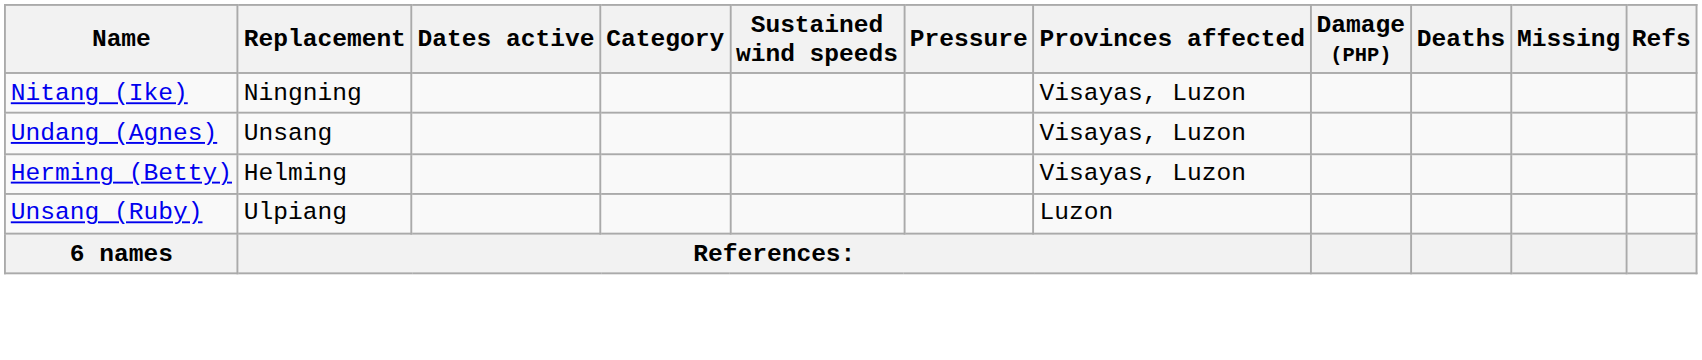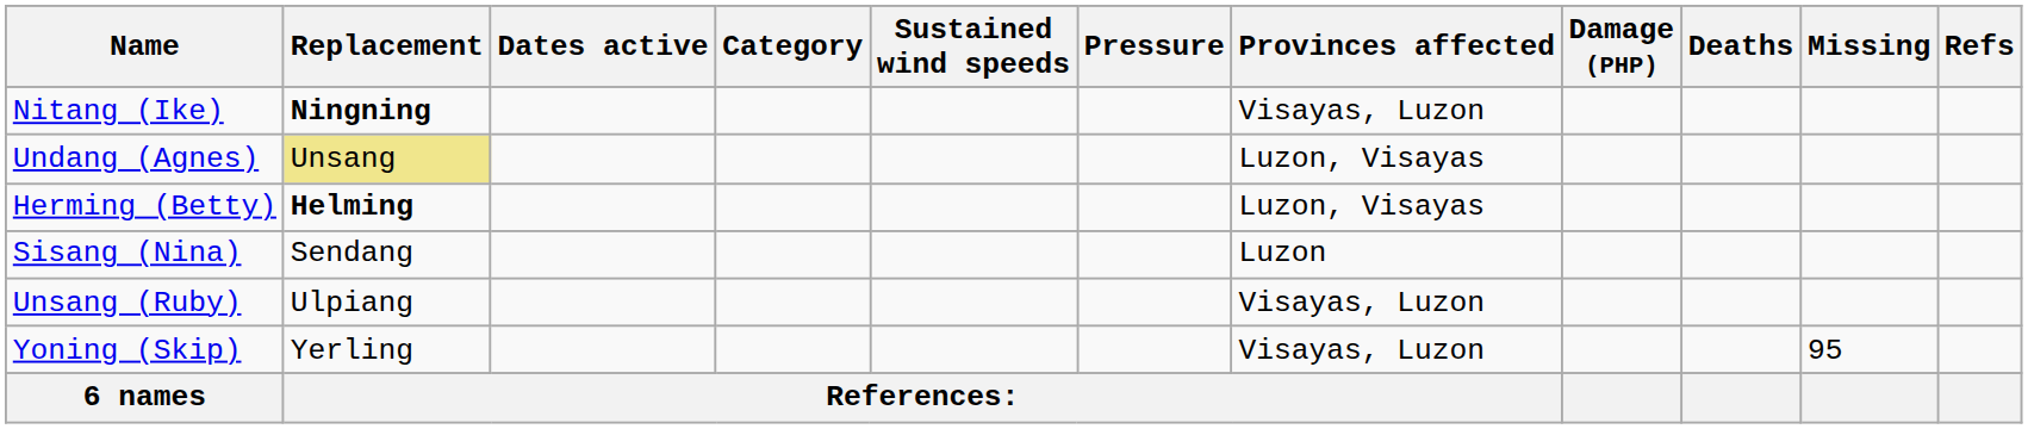Nitang (Ike) | Replacement: normal -> bold
Undang (Agnes) | Replacement: no background -> khaki background
Undang (Agnes) | Provinces affected: Visayas, Luzon -> Luzon, Visayas
Herming (Betty) | Replacement: normal -> bold
Herming (Betty) | Provinces affected: Visayas, Luzon -> Luzon, Visayas
+ row: Sisang (Nina) | Sendang | Luzon
Unsang (Ruby) | Provinces affected: Luzon -> Visayas, Luzon
+ row: Yoning (Skip) | Yerling | Visayas, Luzon | 95
